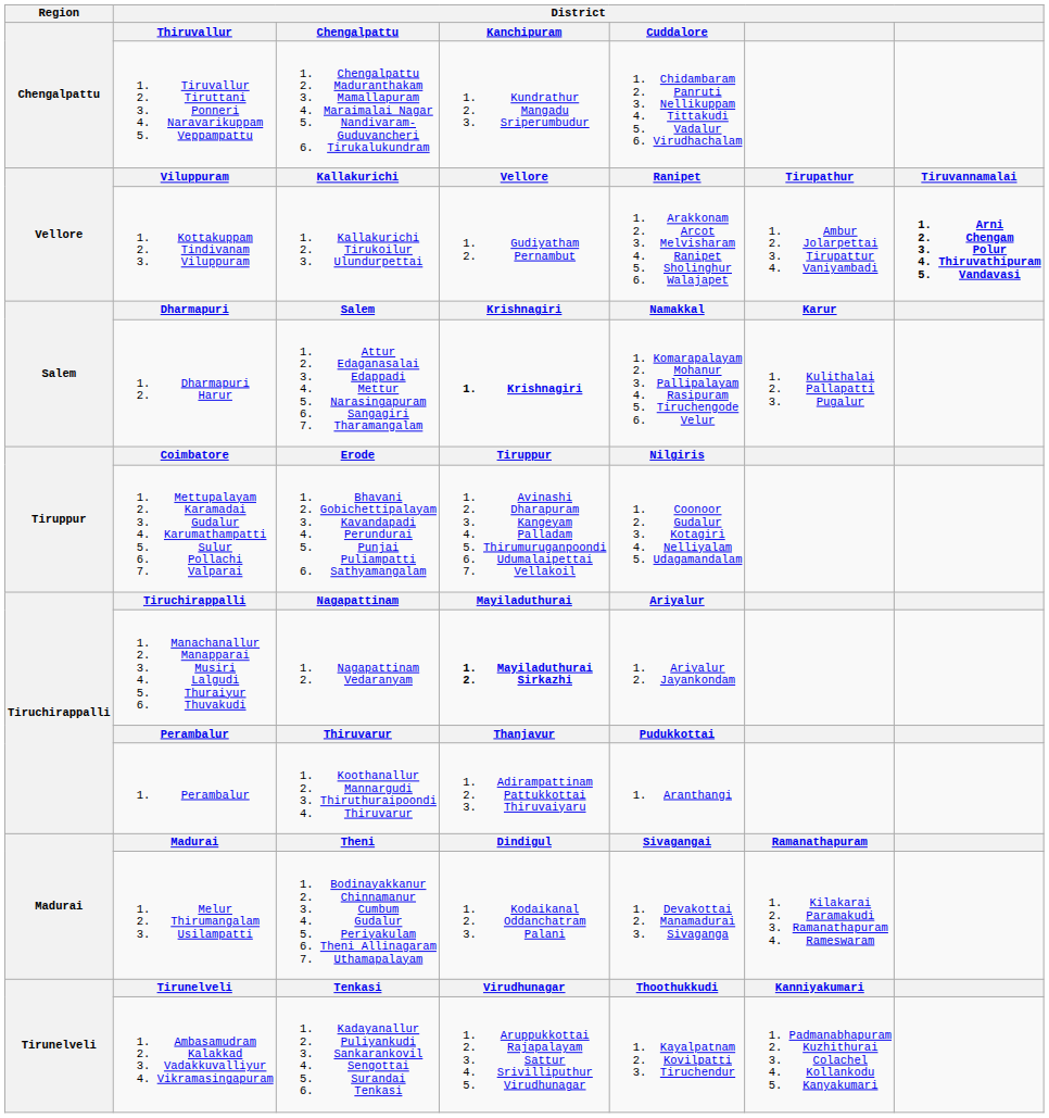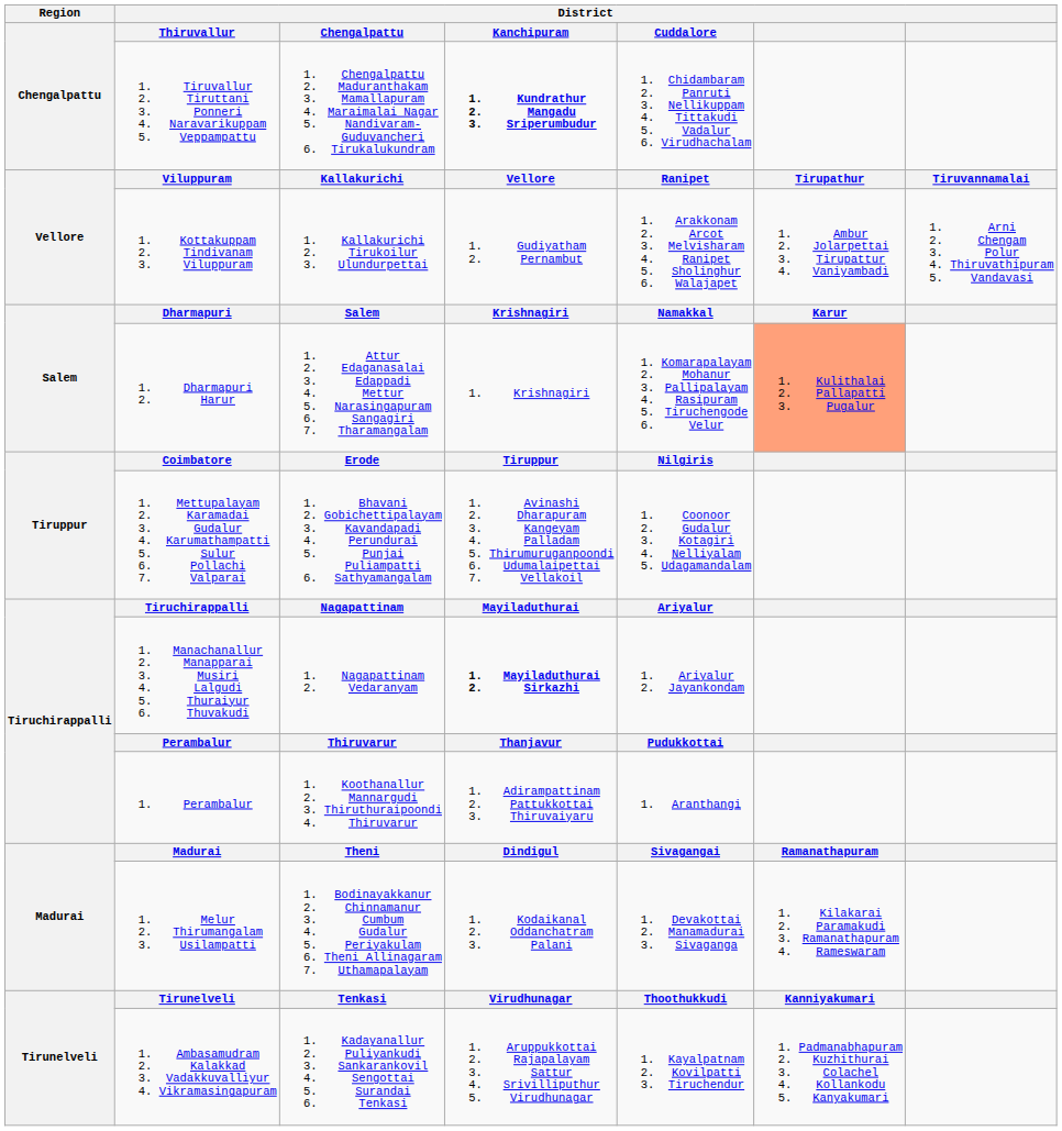Tiruvallur Tiruttani Ponneri Naravarikuppam Veppampattu | District / Kanchipuram: normal -> bold
Kottakuppam Tindivanam Viluppuram | column 7: bold -> normal
Dharmapuri Harur | District / Kanchipuram: bold -> normal
Dharmapuri Harur | column 6: no background -> lightsalmon background
